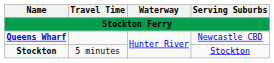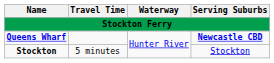Queens Wharf | Serving Suburbs: normal -> bold
